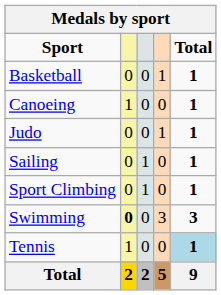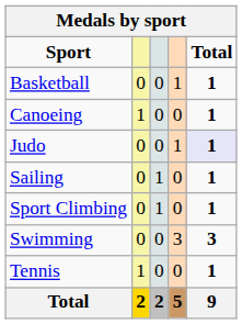Judo | Total: no background -> lavender background
Swimming | column 2: bold -> normal
Tennis | Total: lightblue background -> no background
